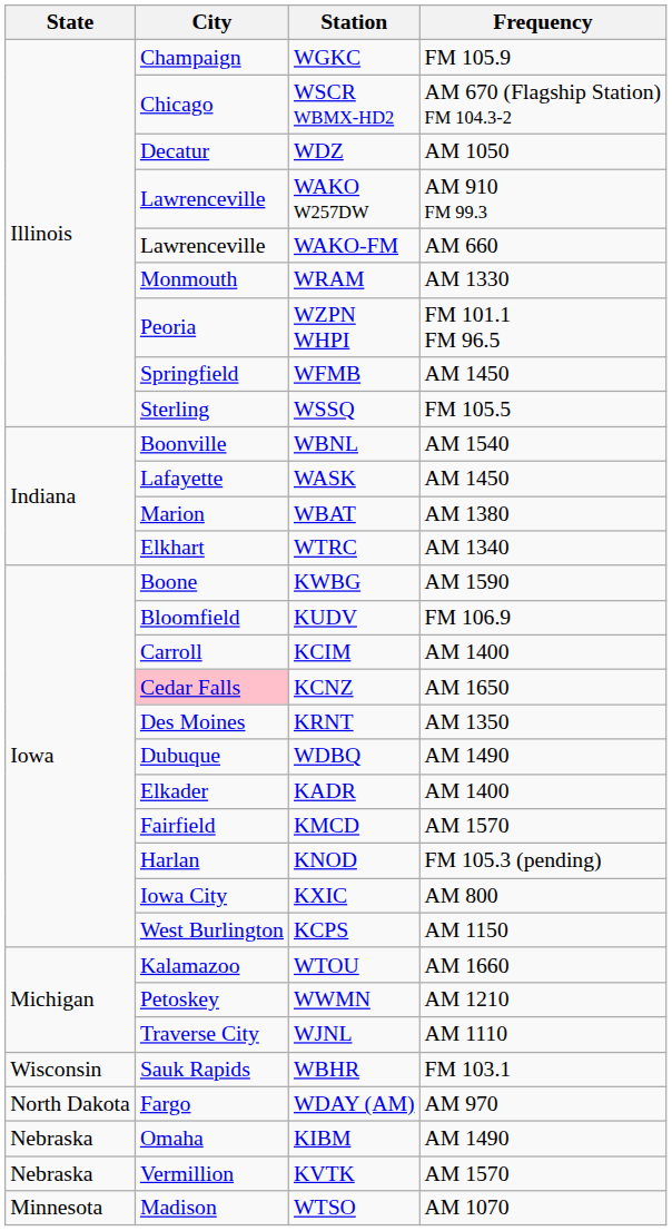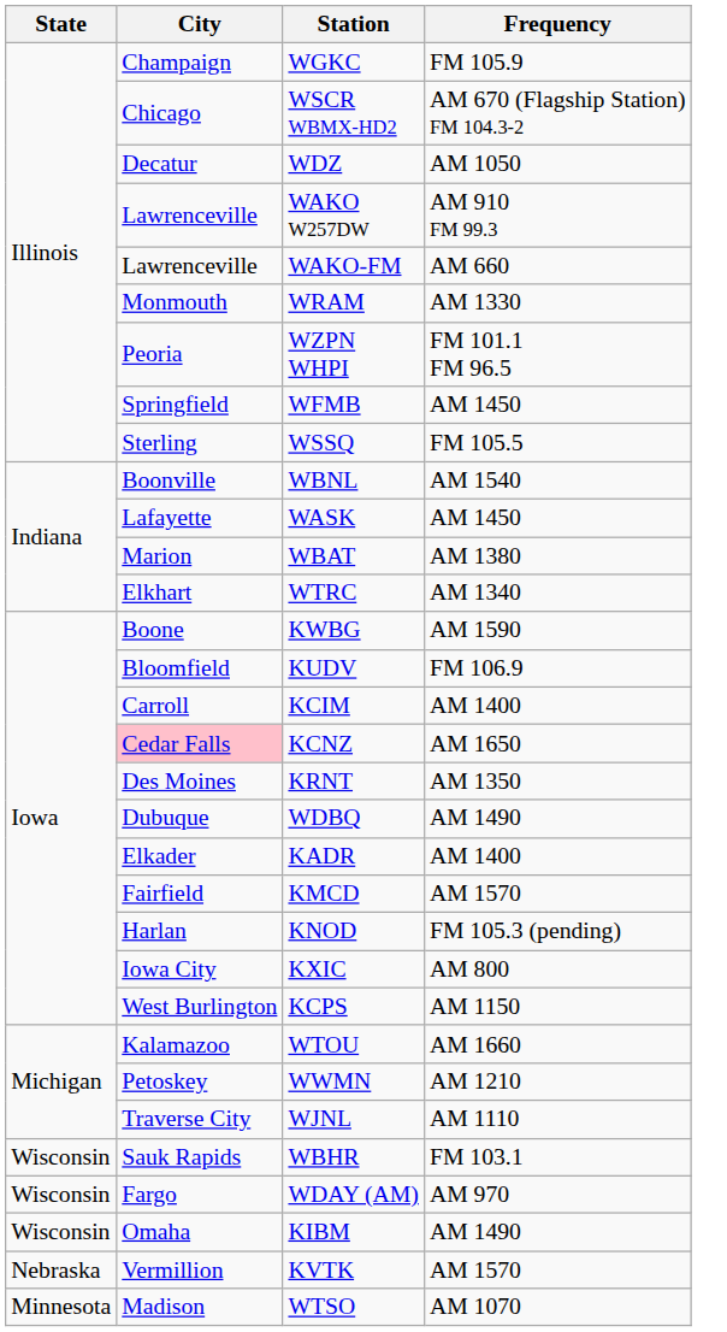WDAY (AM) | State: North Dakota -> Wisconsin
KIBM | State: Nebraska -> Wisconsin
